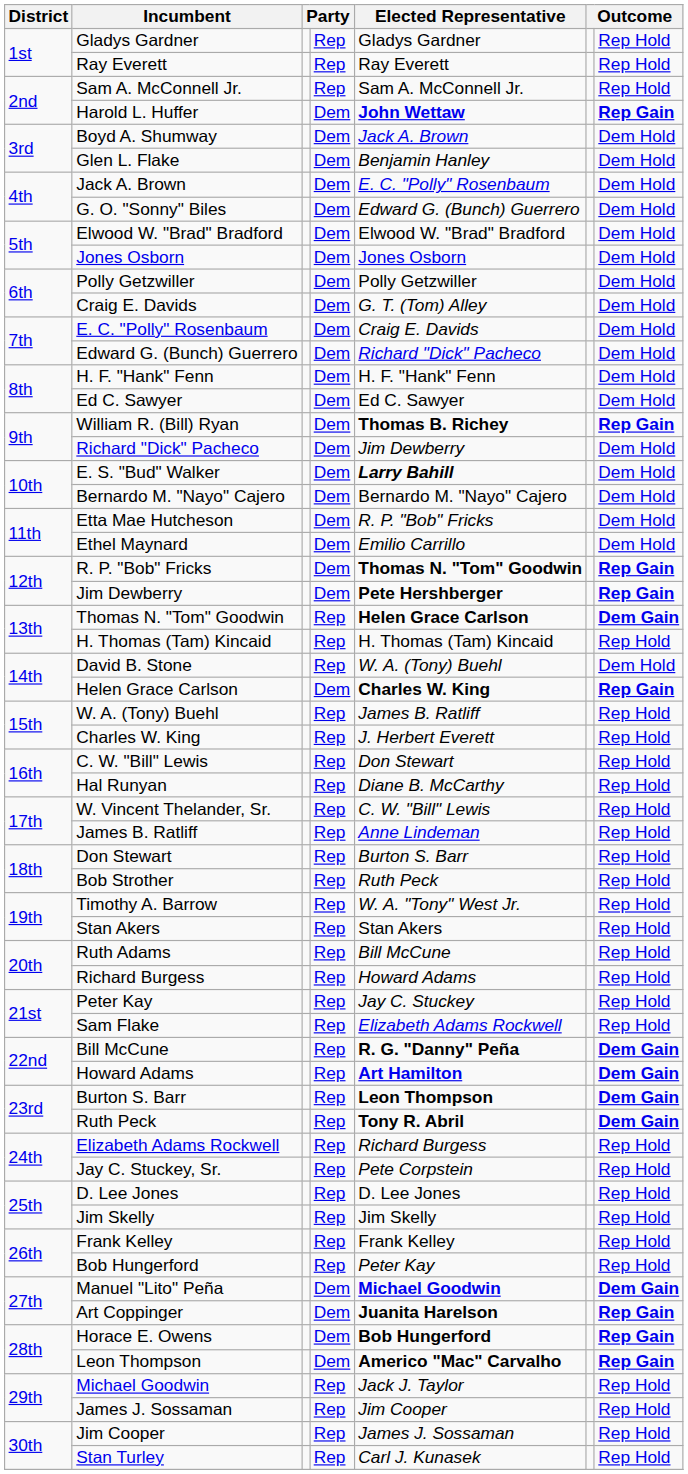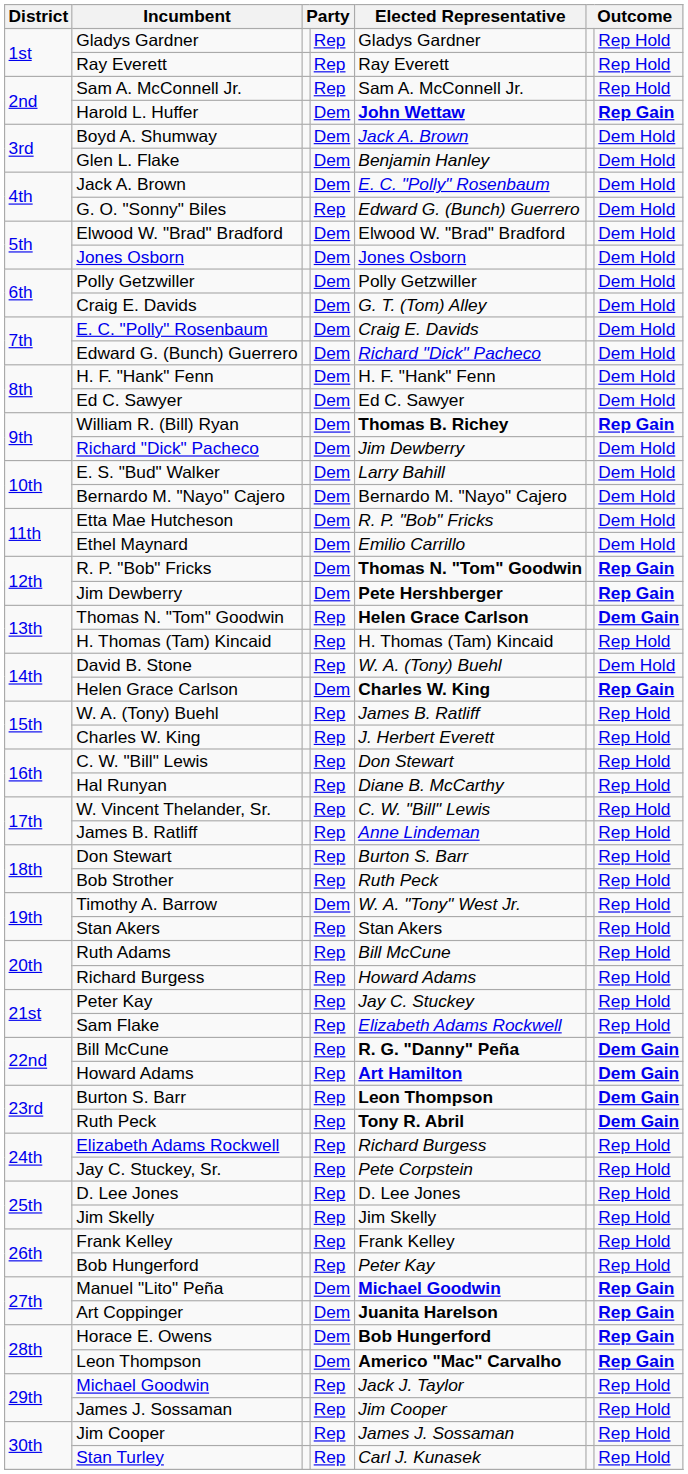G. O. "Sonny" Biles | column 4: Dem -> Rep
E. S. "Bud" Walker | Elected Representative: bold -> normal
Timothy A. Barrow | column 4: Rep -> Dem
Manuel "Lito" Peña | column 7: Dem Gain -> Rep Gain
